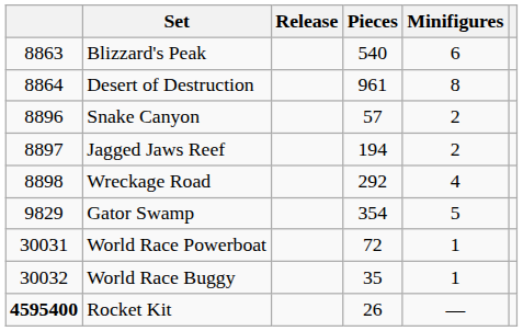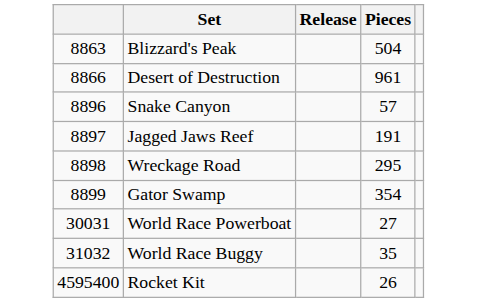- column: Minifigures | 6 | 8 | 2 | 2 | 4 | 5 | 1 | 1 | —
Blizzard's Peak | Pieces: 540 -> 504
Desert of Destruction | column 1: 8864 -> 8866
Jagged Jaws Reef | Pieces: 194 -> 191
Wreckage Road | Pieces: 292 -> 295
Gator Swamp | column 1: 9829 -> 8899
World Race Powerboat | Pieces: 72 -> 27
World Race Buggy | column 1: 30032 -> 31032
Rocket Kit | column 1: bold -> normal
